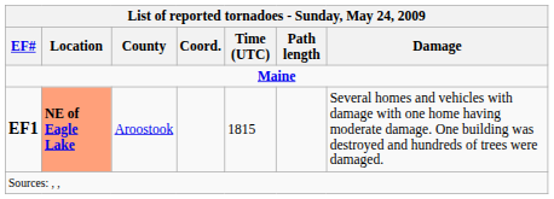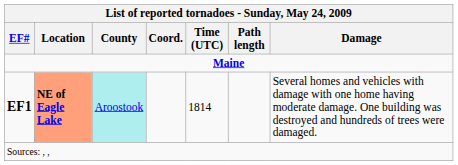EF1 | County: no background -> paleturquoise background
EF1 | Time (UTC): 1815 -> 1814
